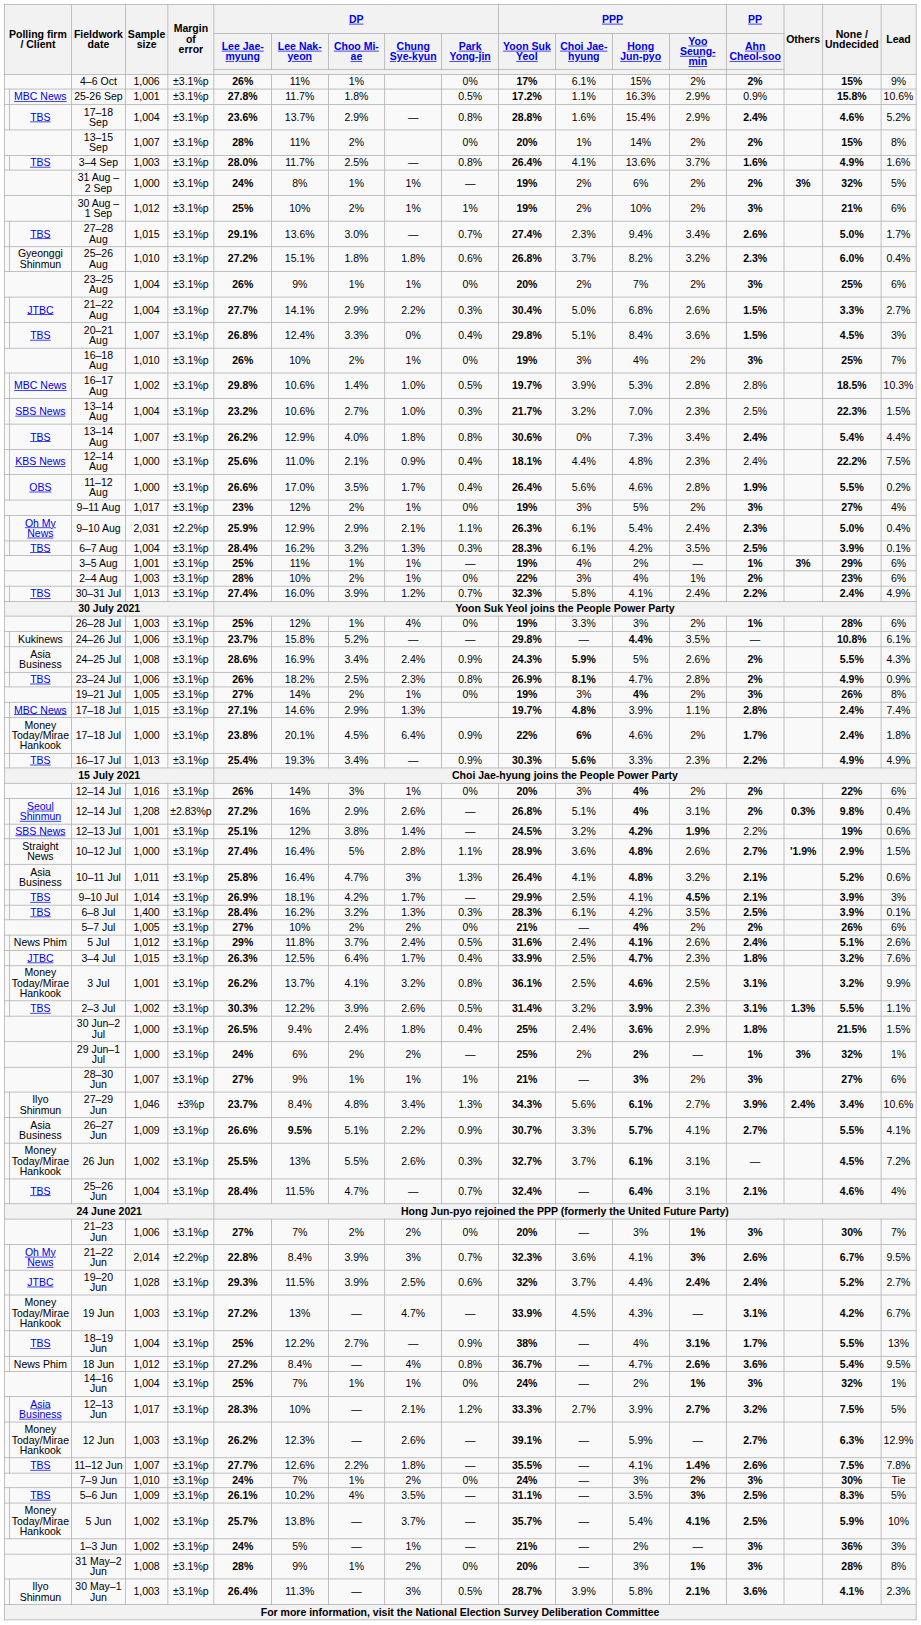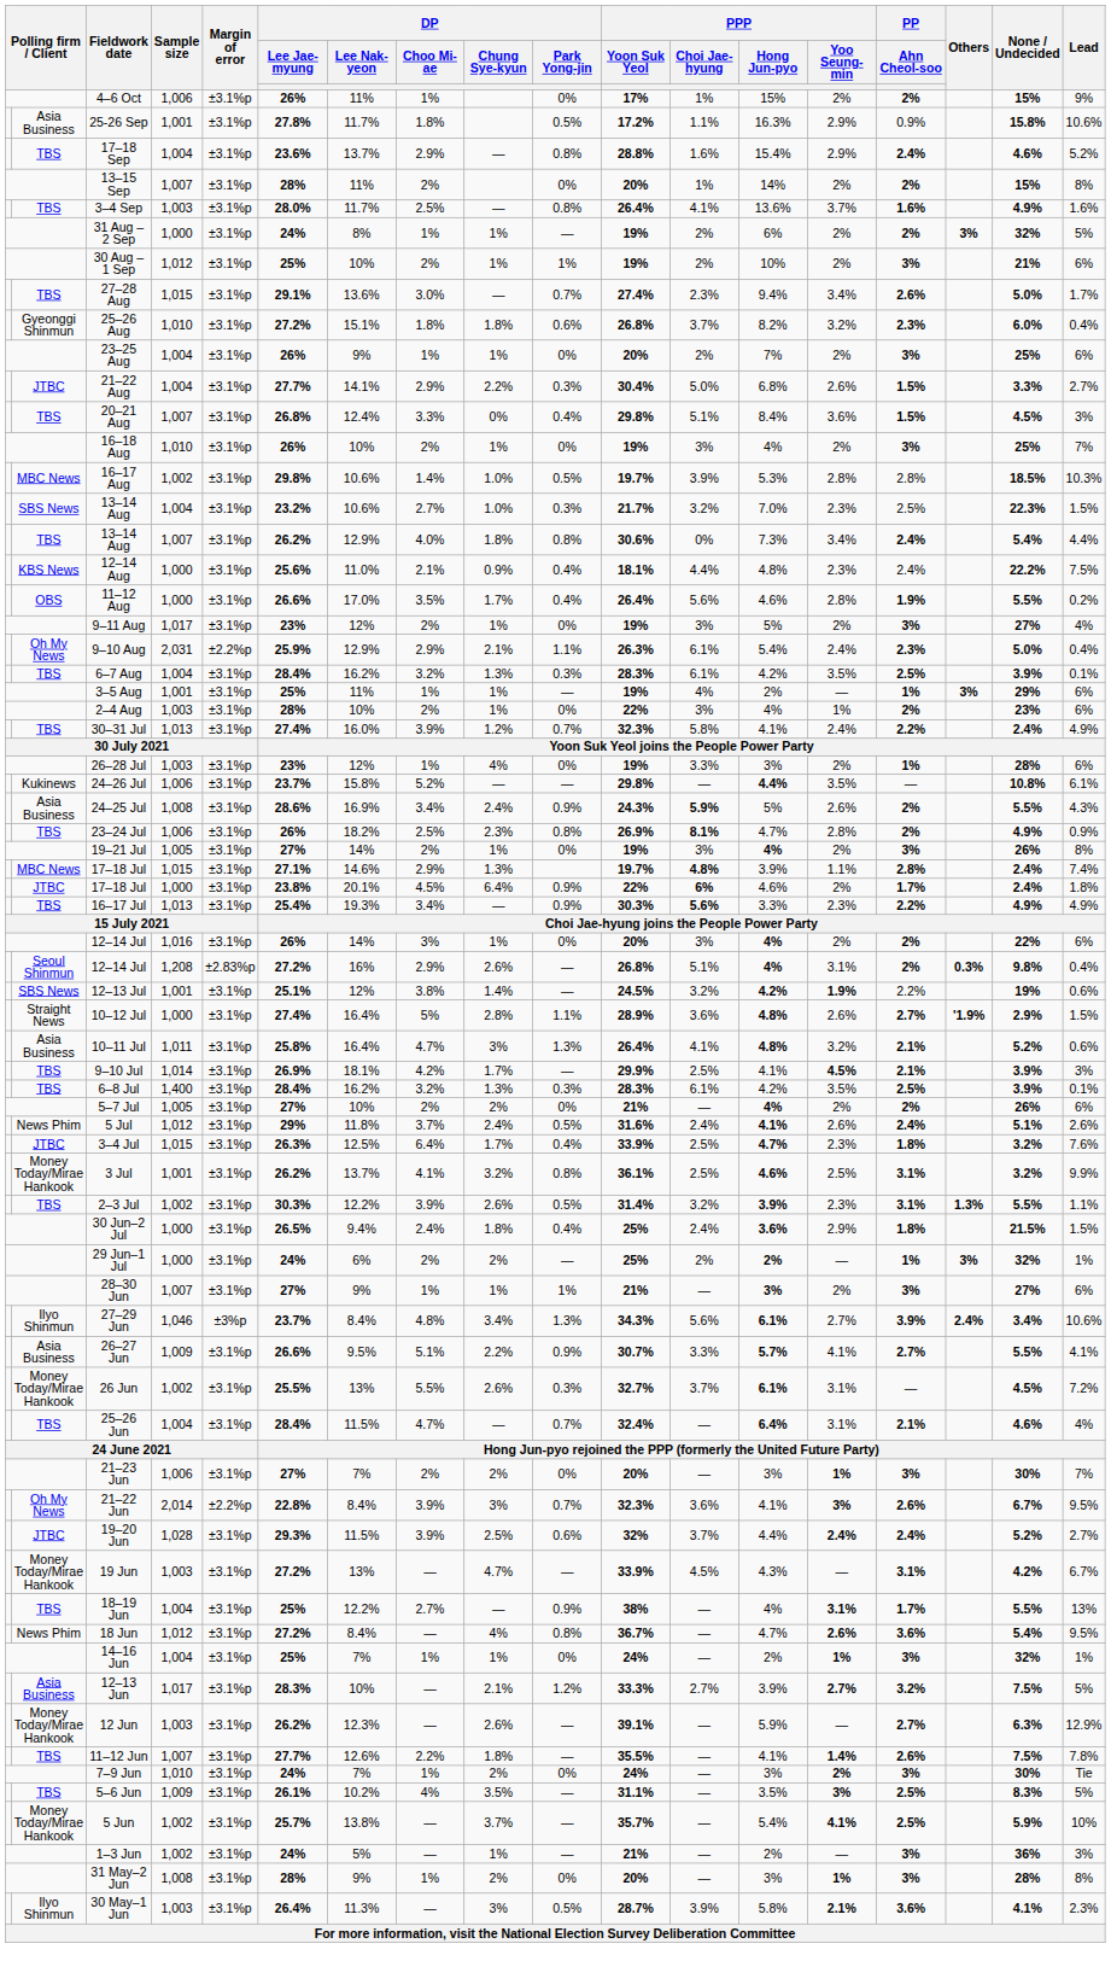4–6 Oct | PPP / Choi Jae-hyung: 6.1% -> 1%
25-26 Sep | column 2: MBC News -> Asia Business
26–28 Jul | DP / Lee Jae-myung: 25% -> 23%
17–18 Jul / 1,000 | column 2: Money Today/Mirae Hankook -> JTBC
26–27 Jun | DP / Lee Nak-yeon: bold -> normal
